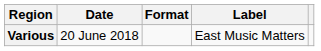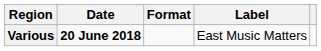Various | Date: normal -> bold
